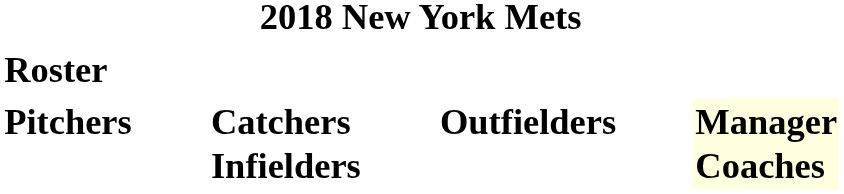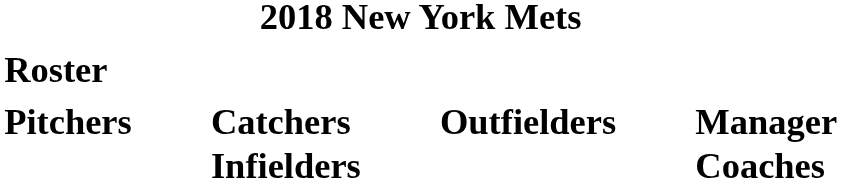Pitchers | column 4: lightyellow background -> no background
